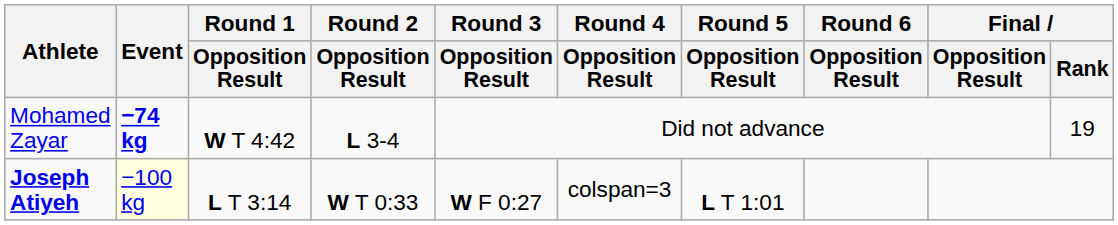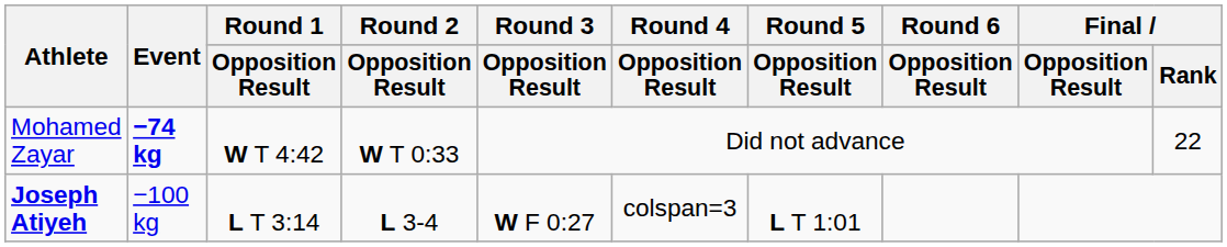Mohamed Zayar | Round 2 / Opposition Result: L 3-4 -> W T 0:33
Mohamed Zayar | Final / Rank: 19 -> 22
Joseph Atiyeh | Event: lightyellow background -> no background
Joseph Atiyeh | Round 2 / Opposition Result: W T 0:33 -> L 3-4
